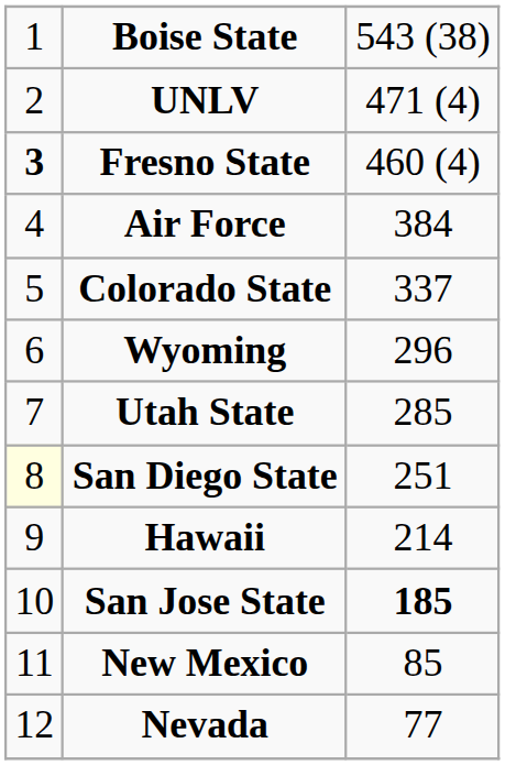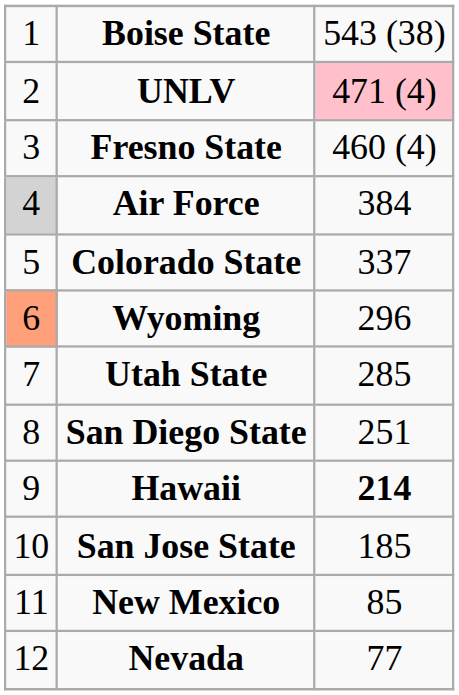UNLV | column 3: no background -> pink background
Fresno State | column 1: bold -> normal
Air Force | column 1: no background -> lightgrey background
Wyoming | column 1: no background -> lightsalmon background
San Diego State | column 1: lightyellow background -> no background
Hawaii | column 3: normal -> bold
San Jose State | column 3: bold -> normal
